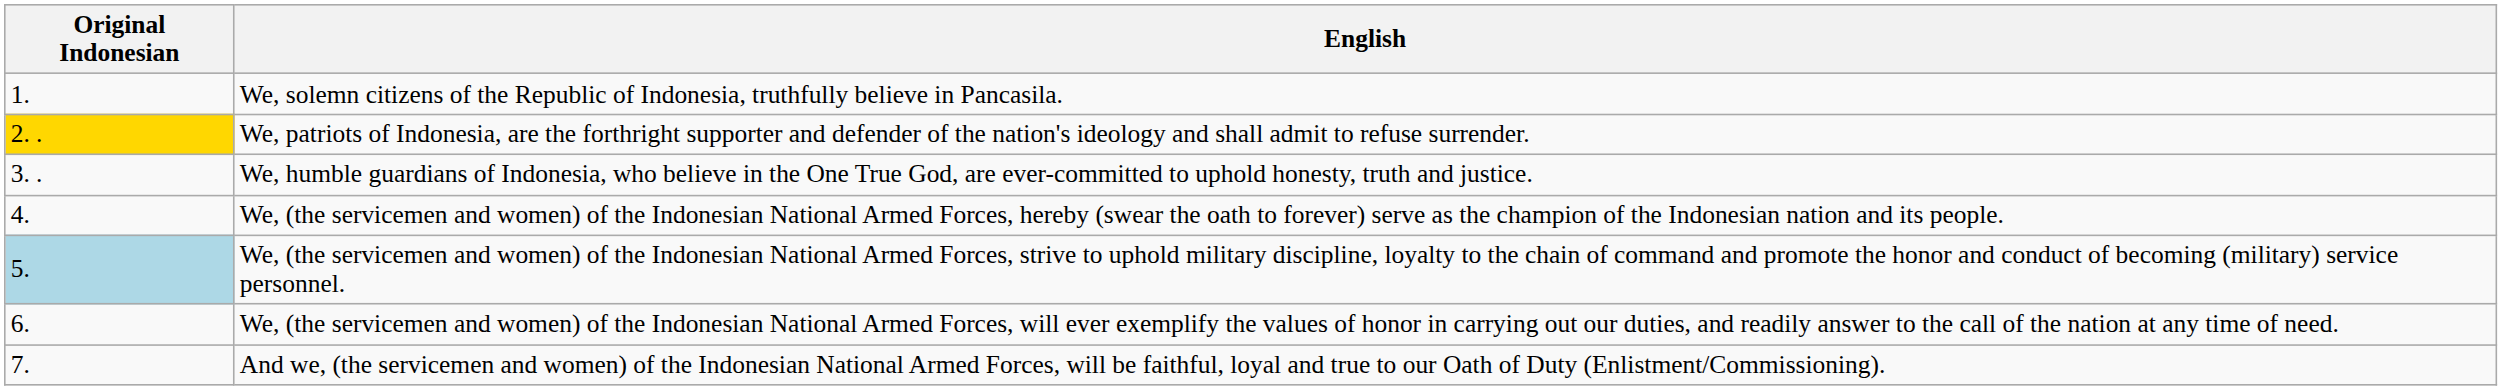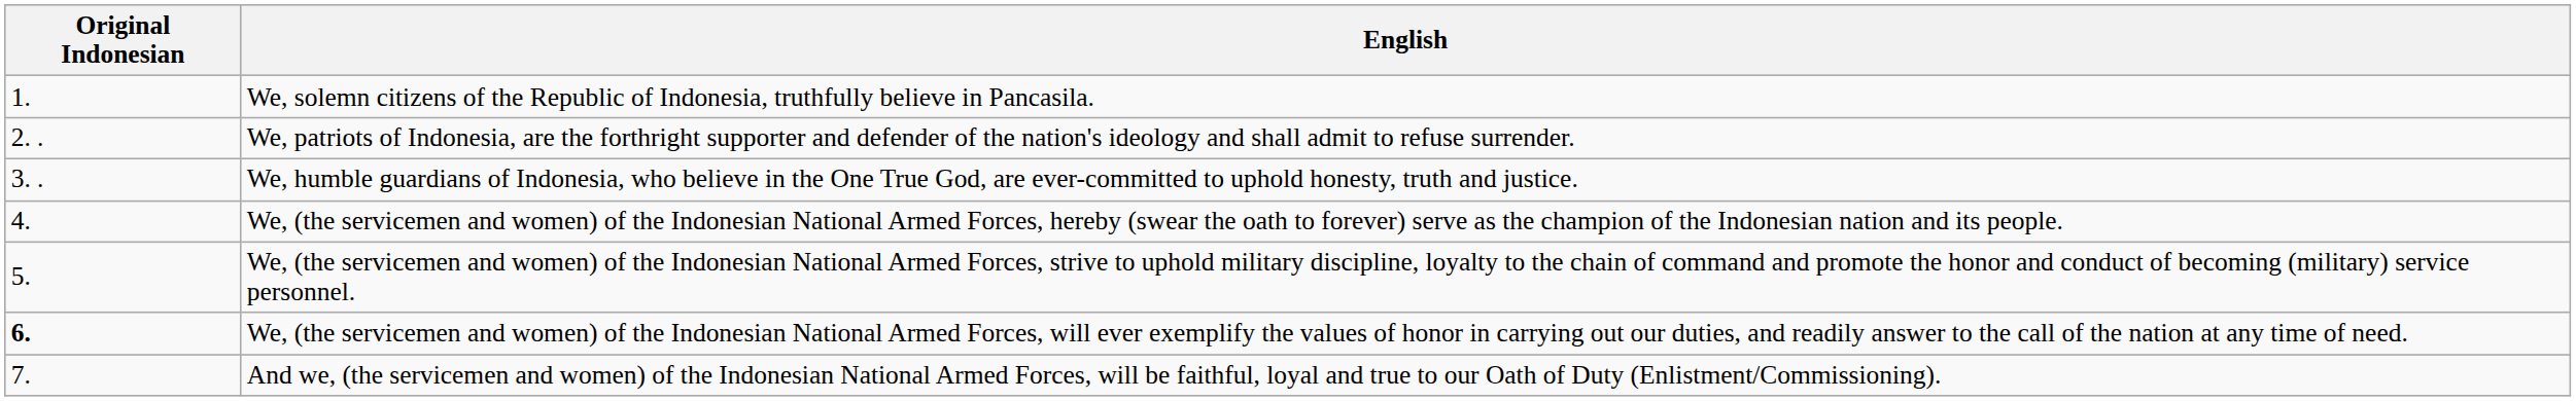row 3 | Original Indonesian: gold background -> no background
row 6 | Original Indonesian: lightblue background -> no background
row 7 | Original Indonesian: normal -> bold
